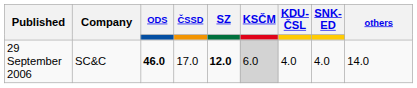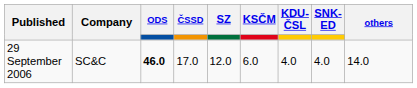29 September 2006 | SZ: bold -> normal
29 September 2006 | KSČM: lightgrey background -> no background
